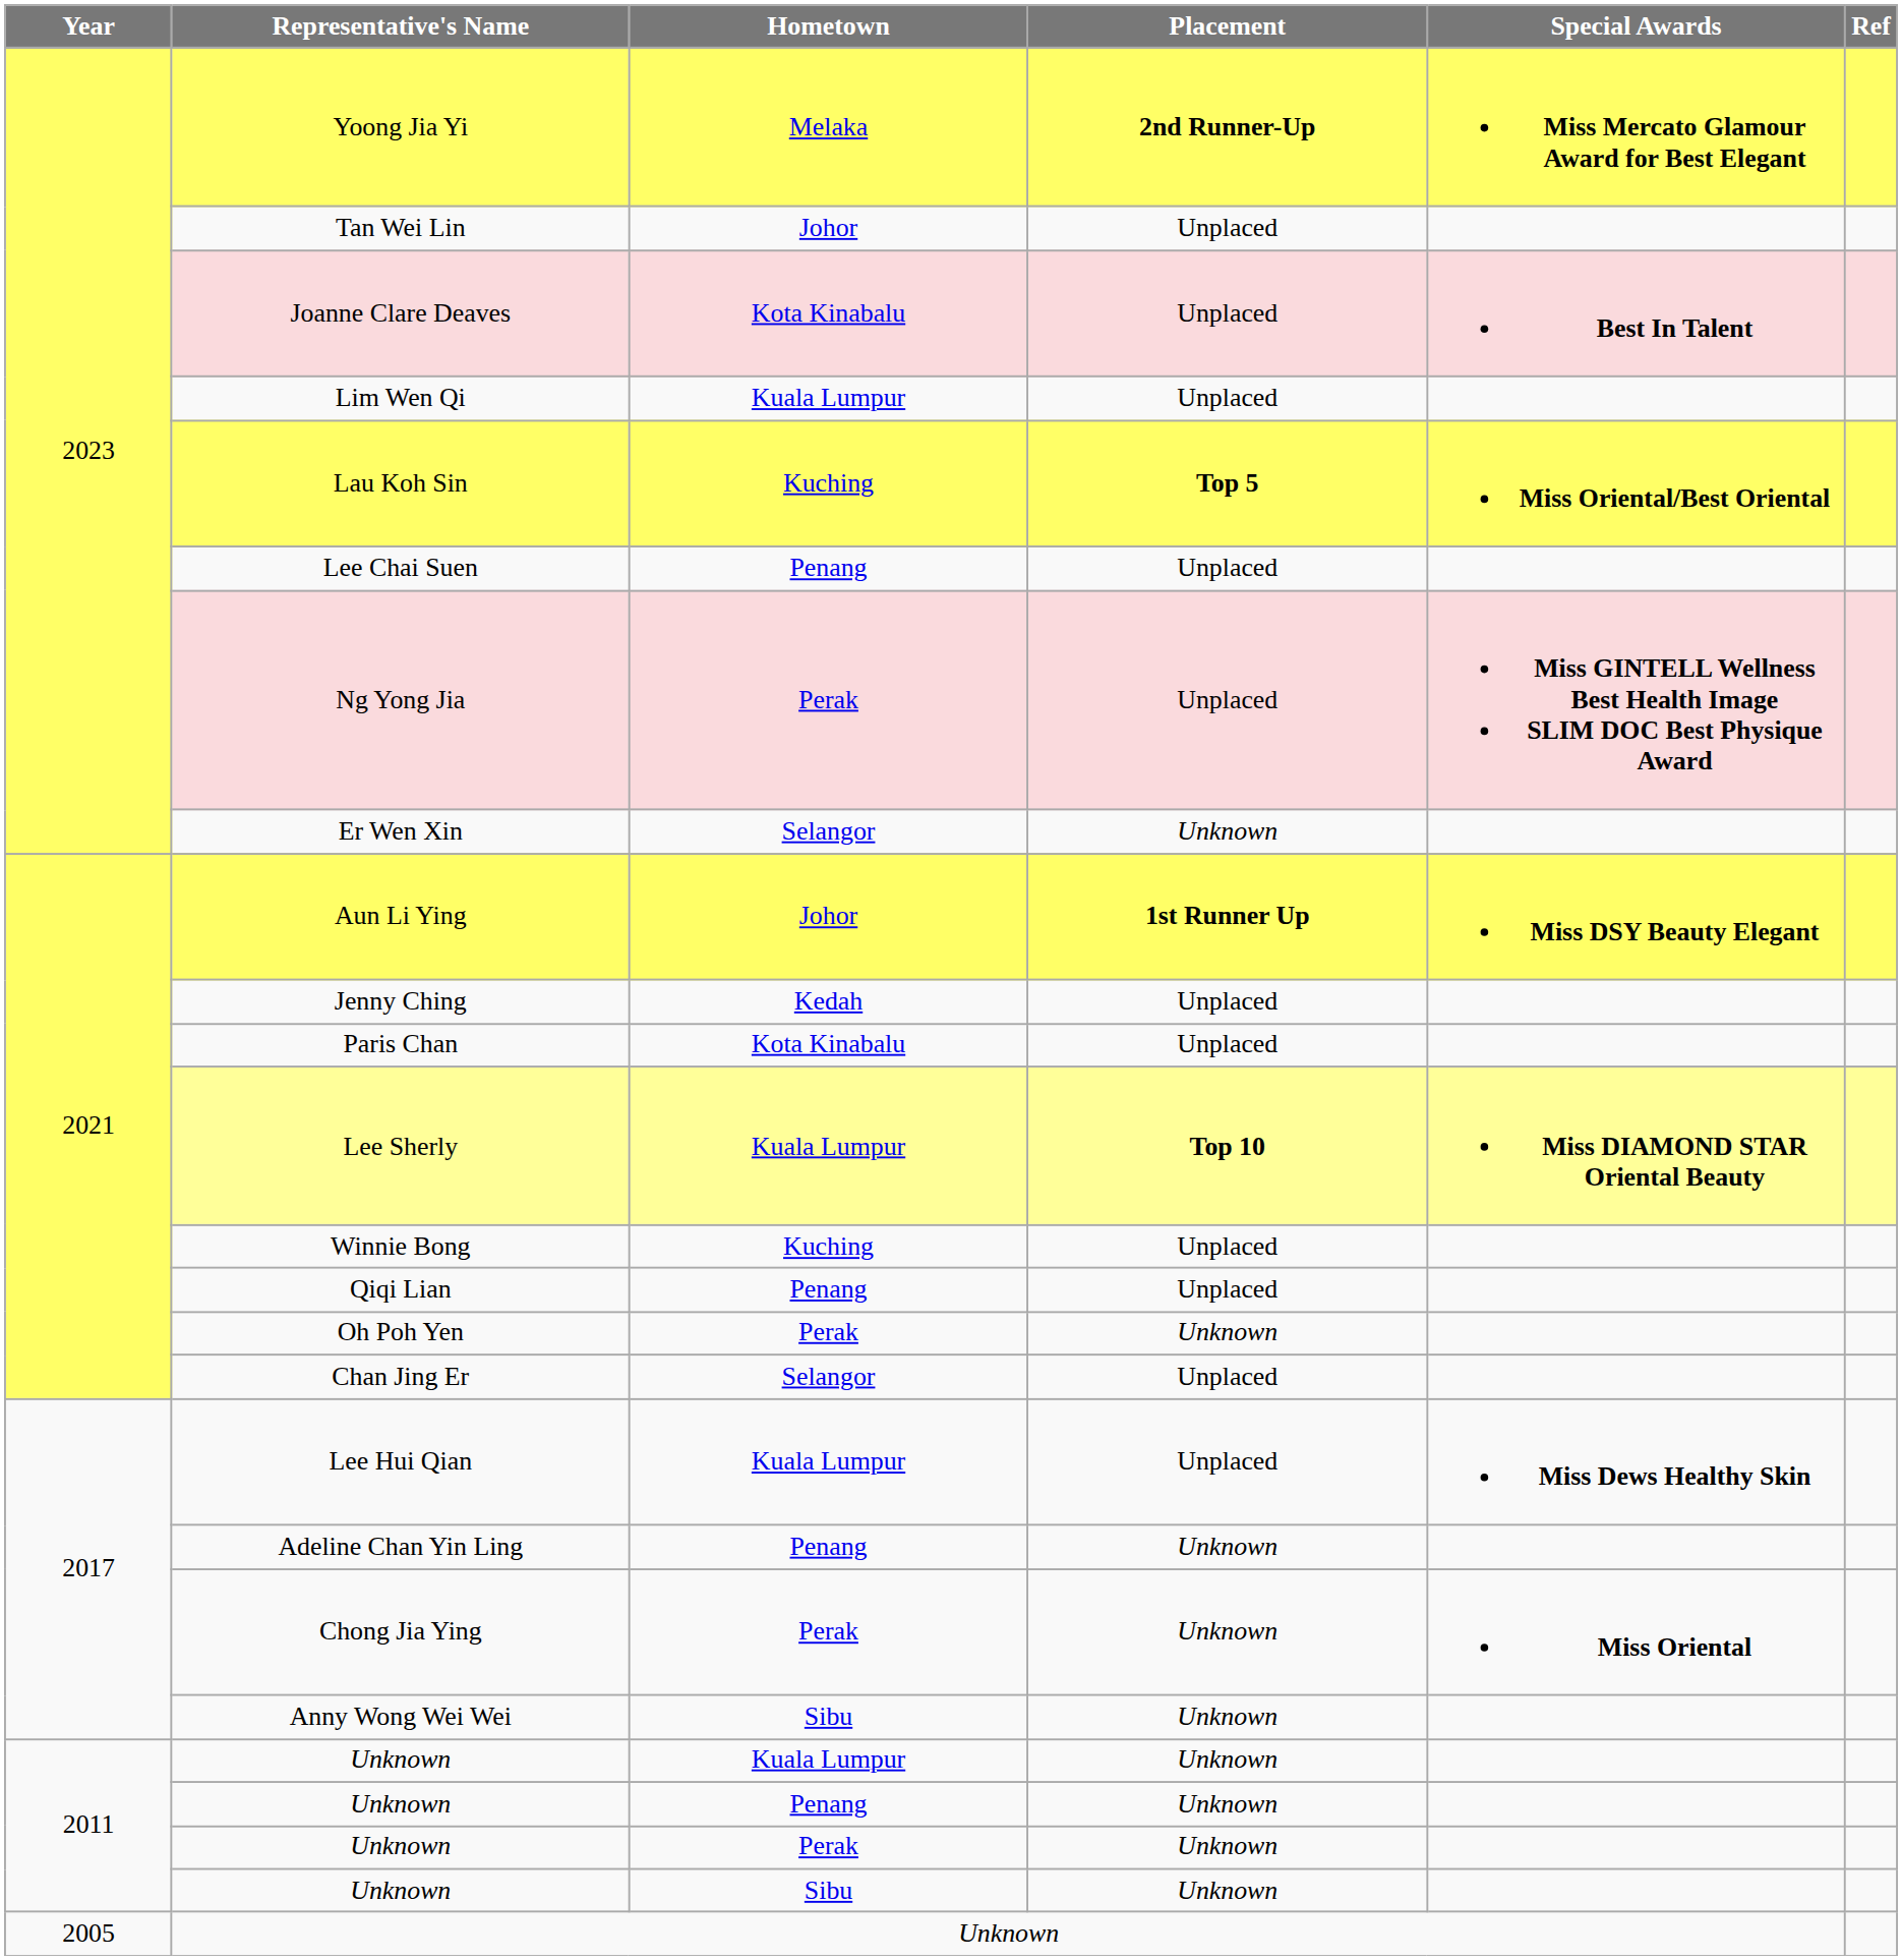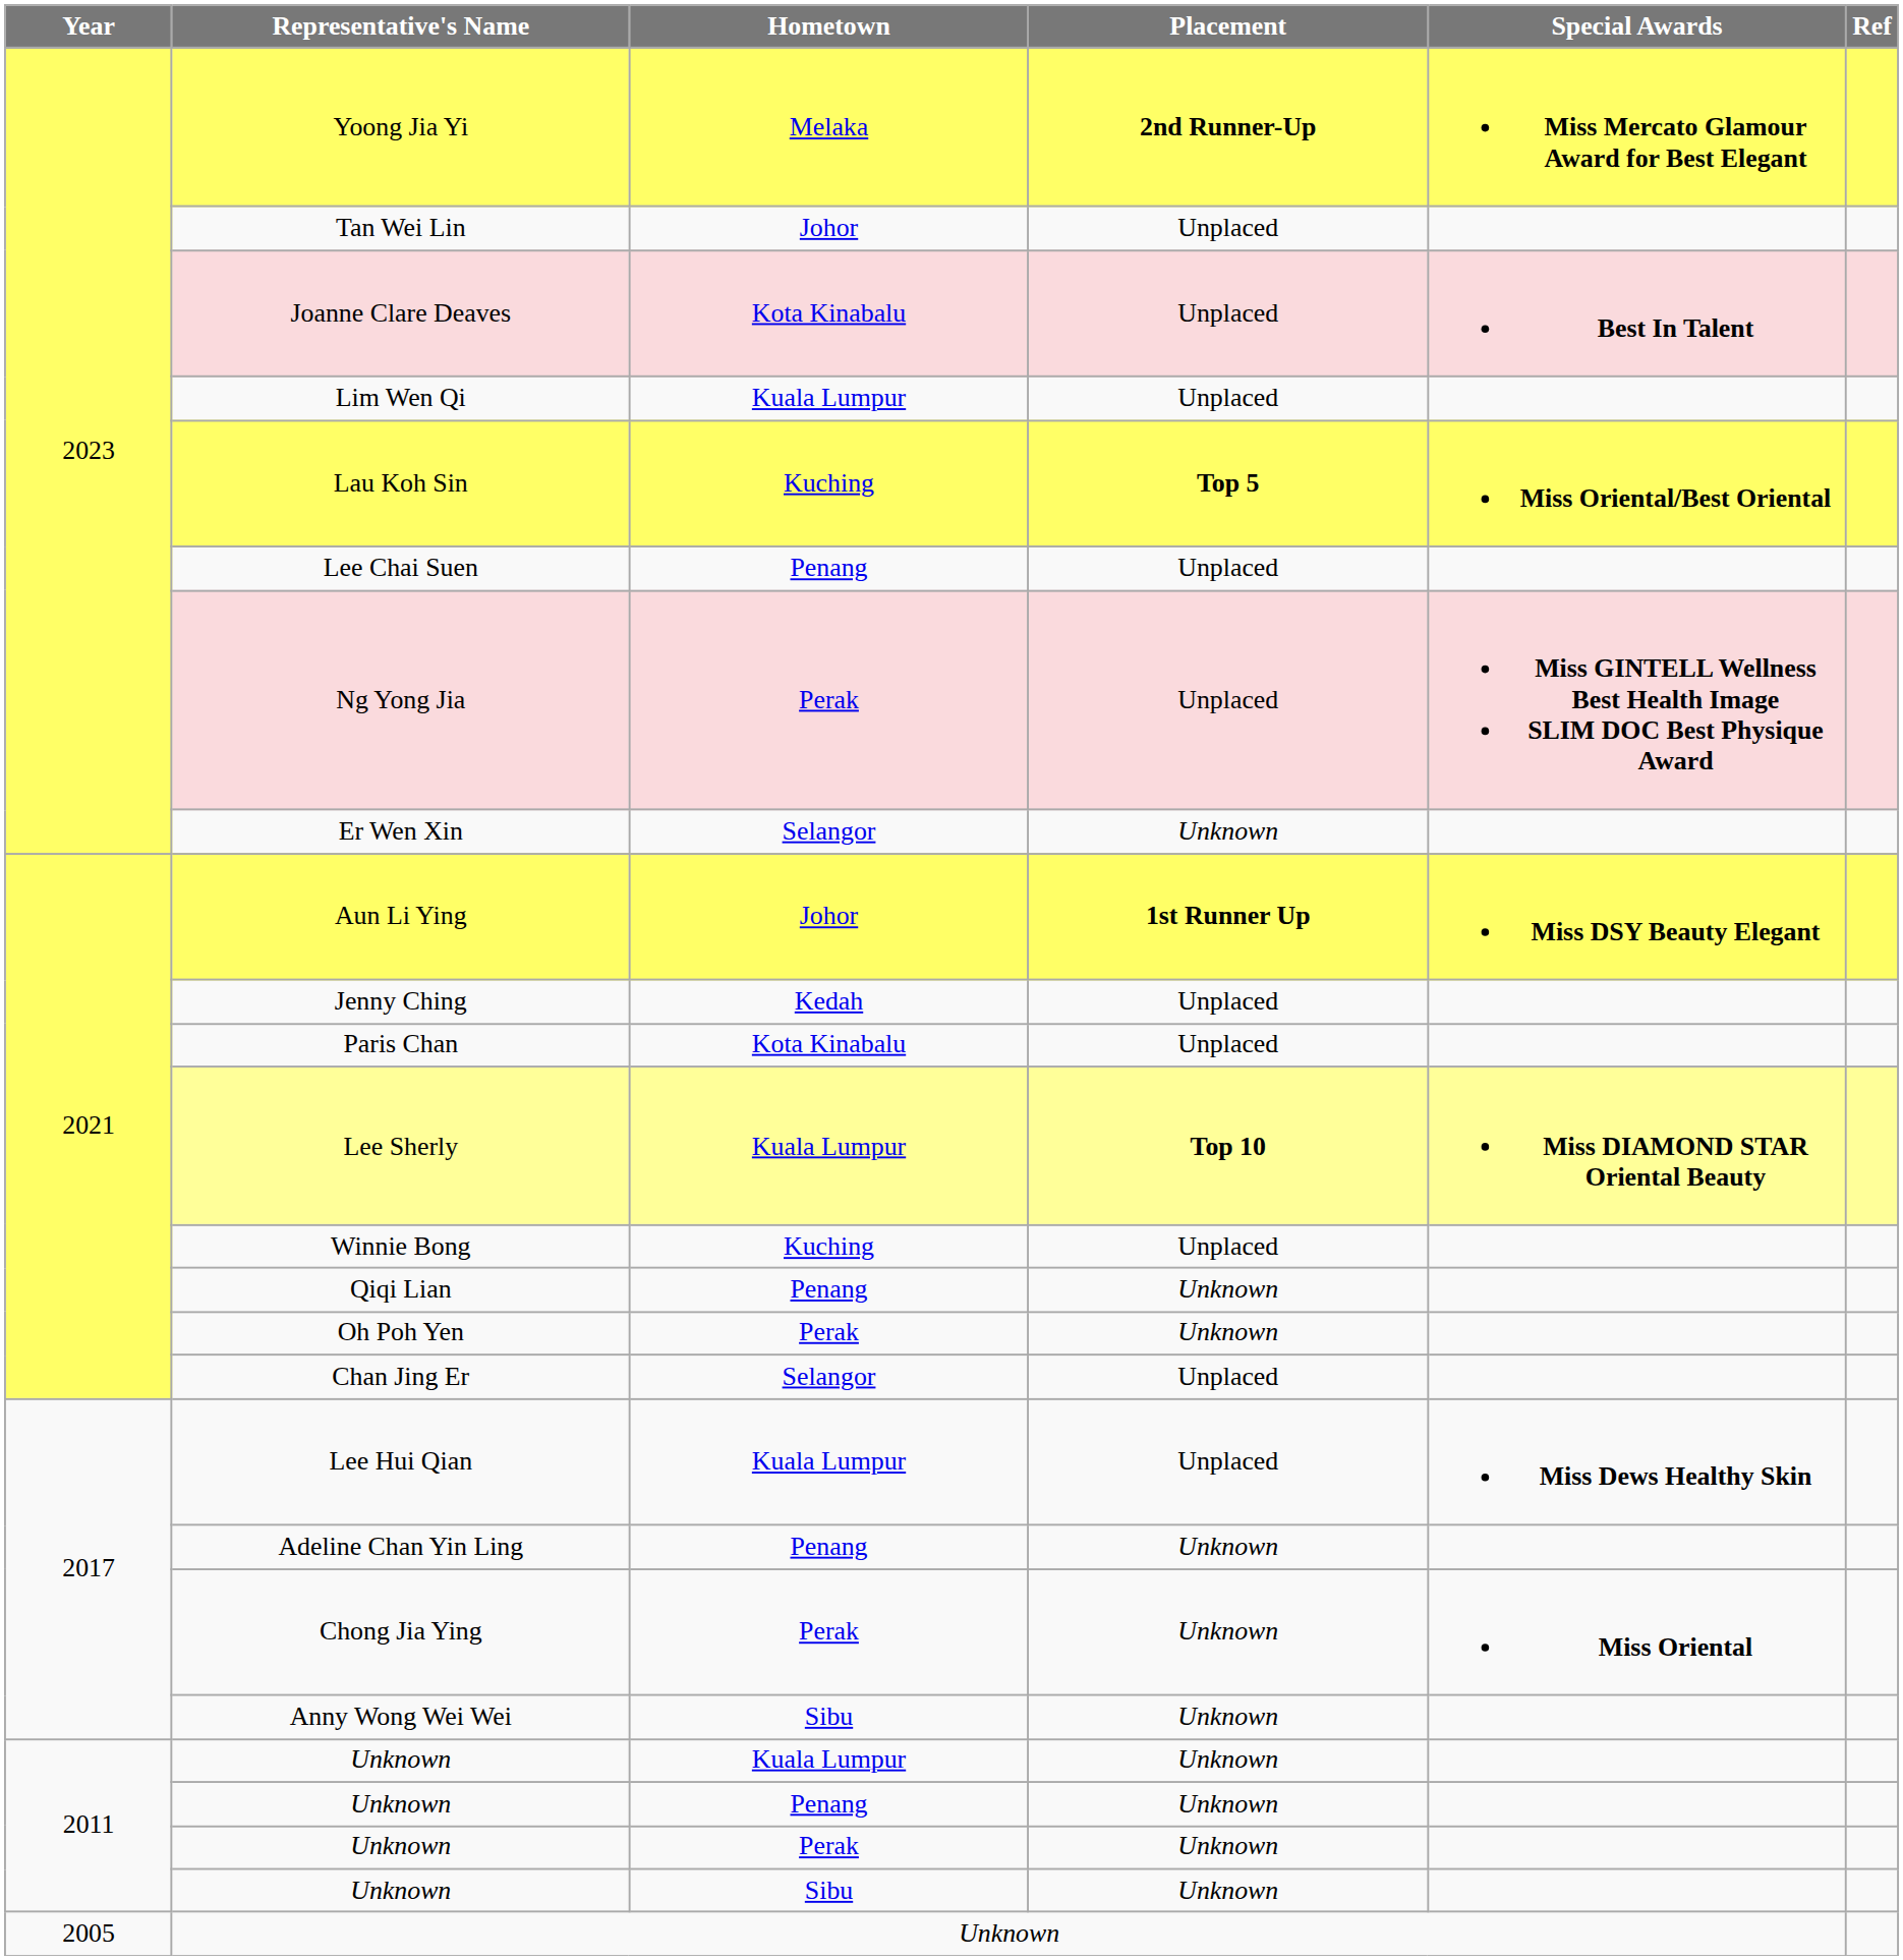Qiqi Lian | Placement: Unplaced -> Unknown
